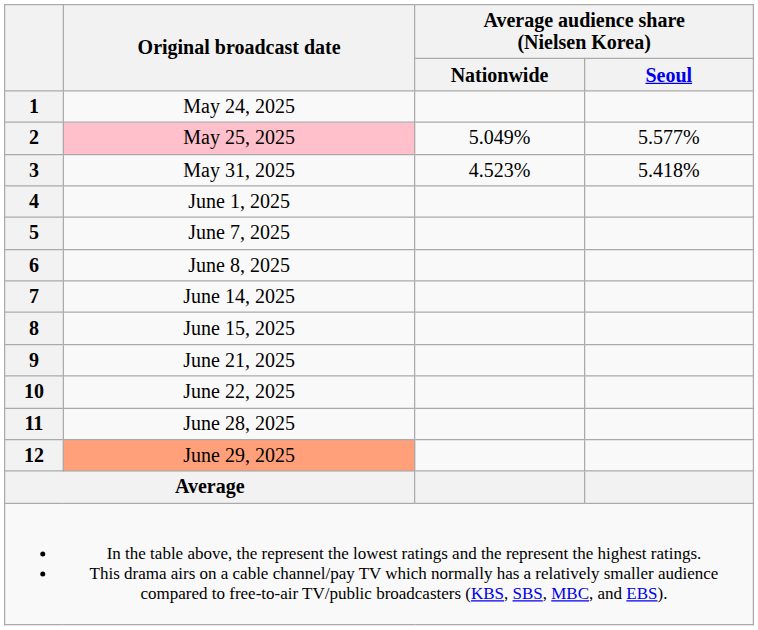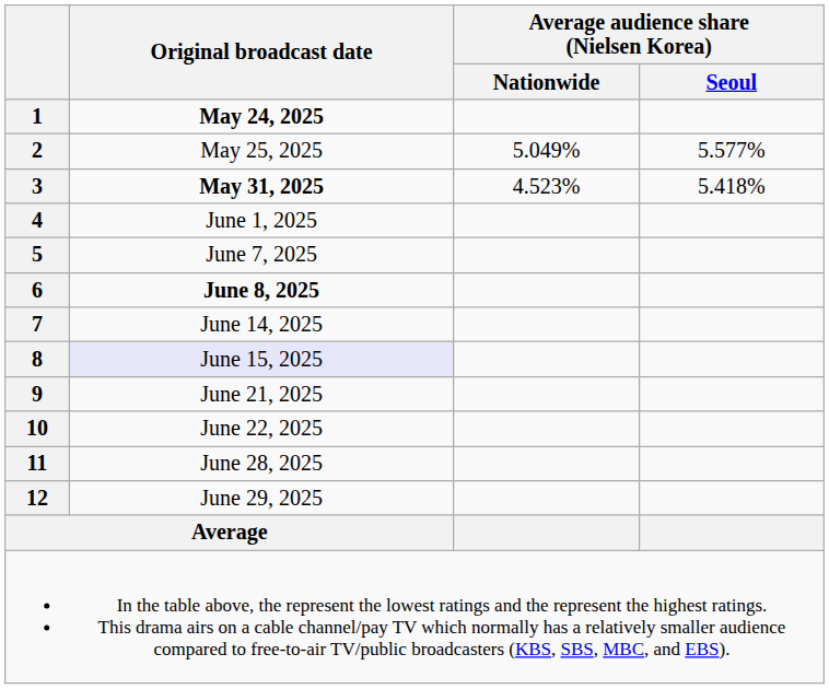1 | Original broadcast date: normal -> bold
2 | Original broadcast date: pink background -> no background
3 | Original broadcast date: normal -> bold
6 | Original broadcast date: normal -> bold
8 | Original broadcast date: no background -> lavender background
12 | Original broadcast date: lightsalmon background -> no background
